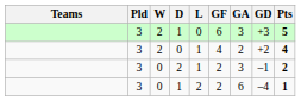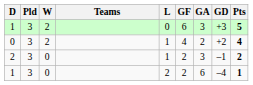columns swapped: Teams <-> D
